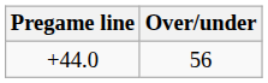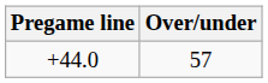+44.0 | Over/under: 56 -> 57
